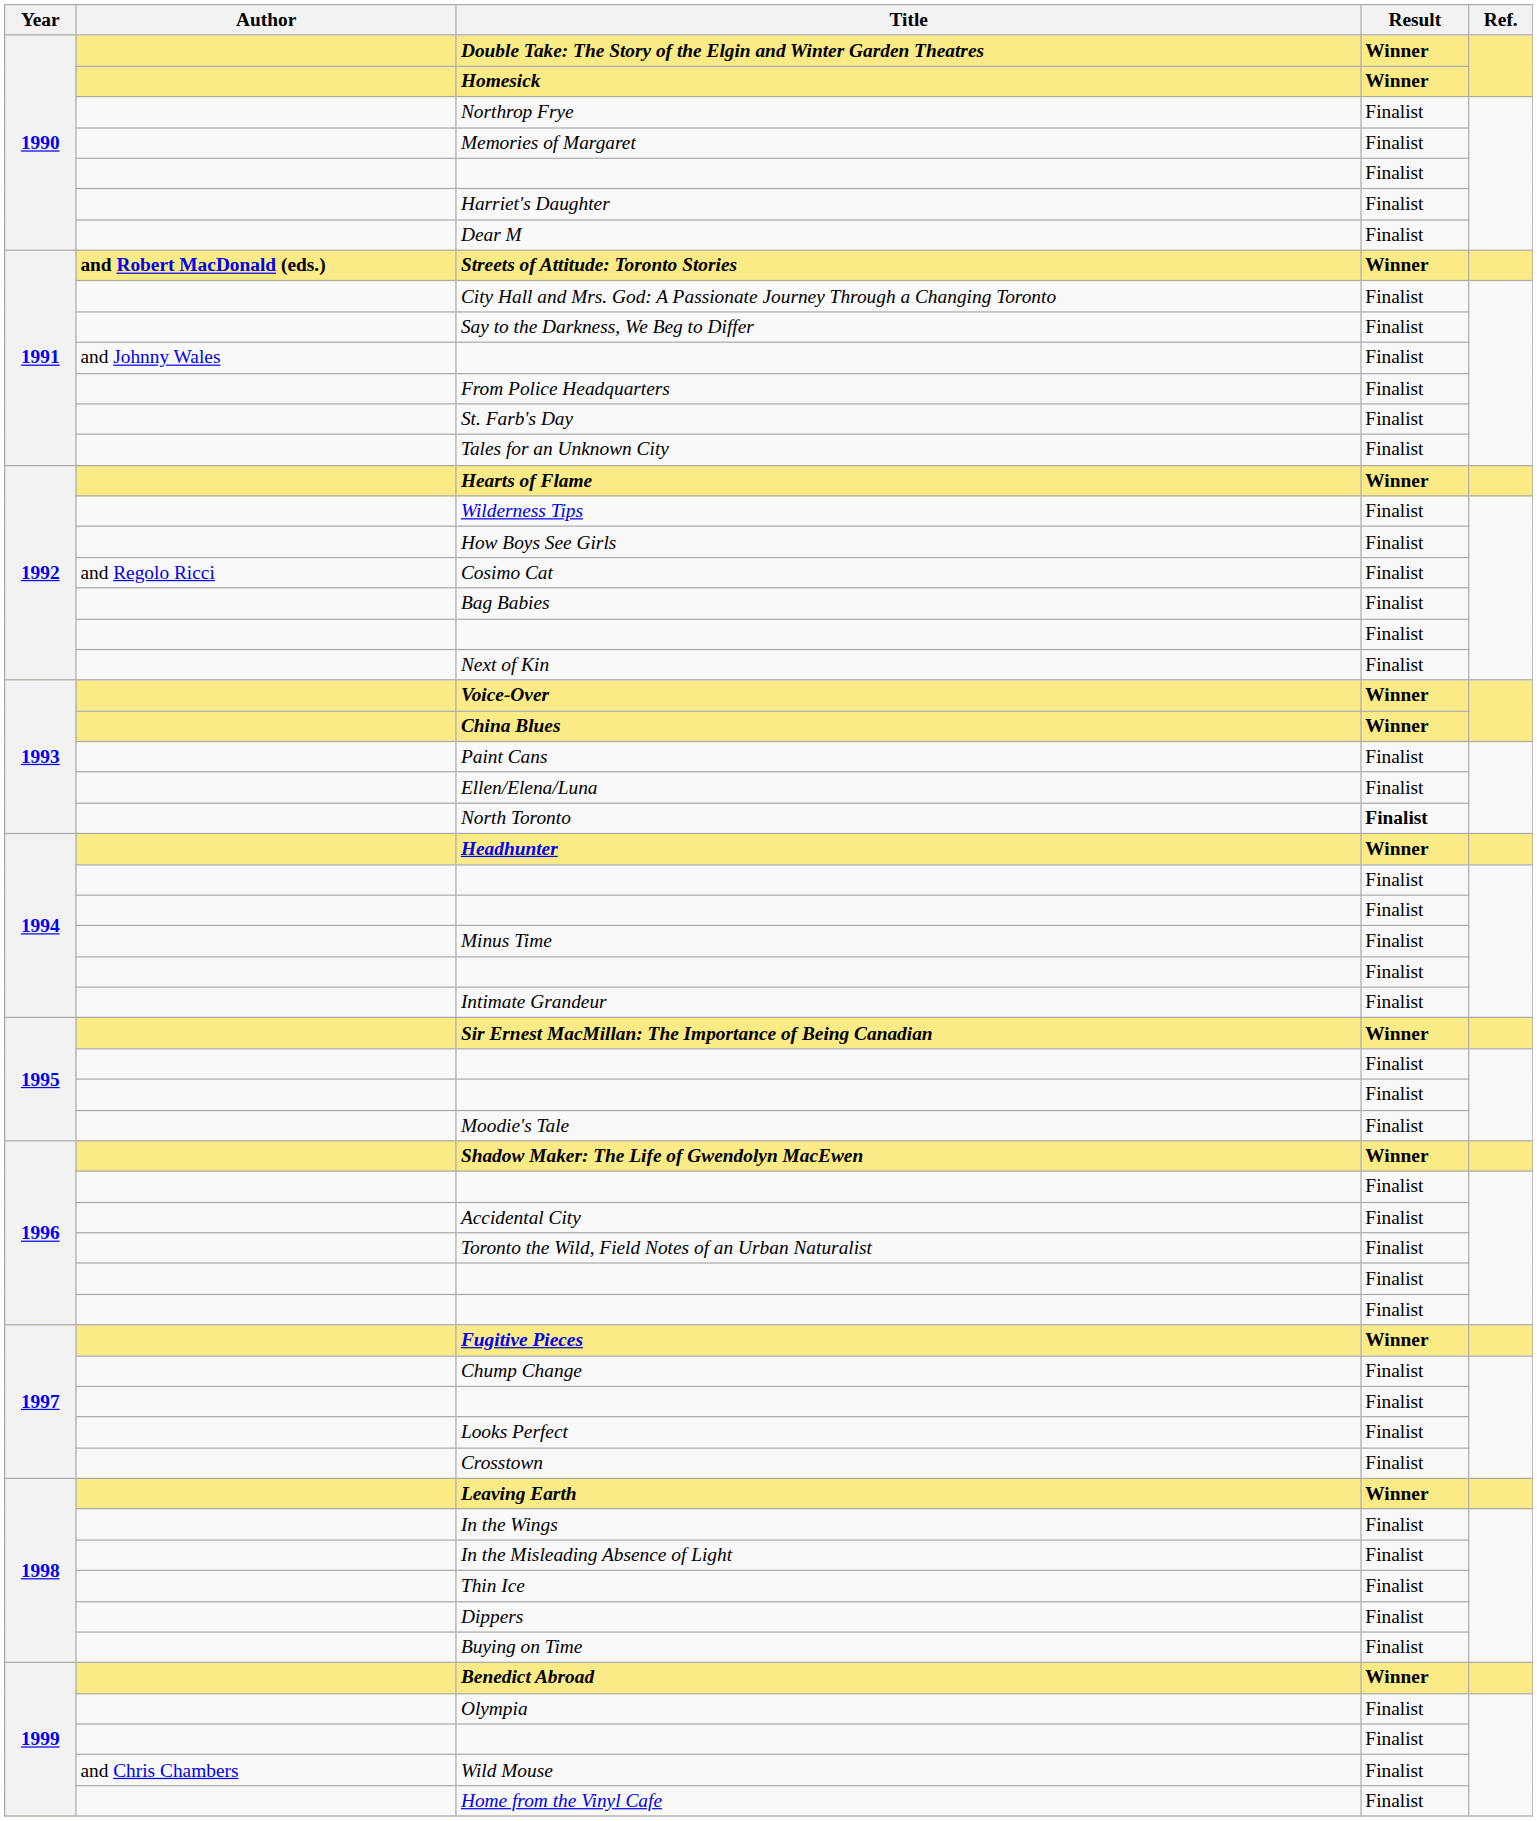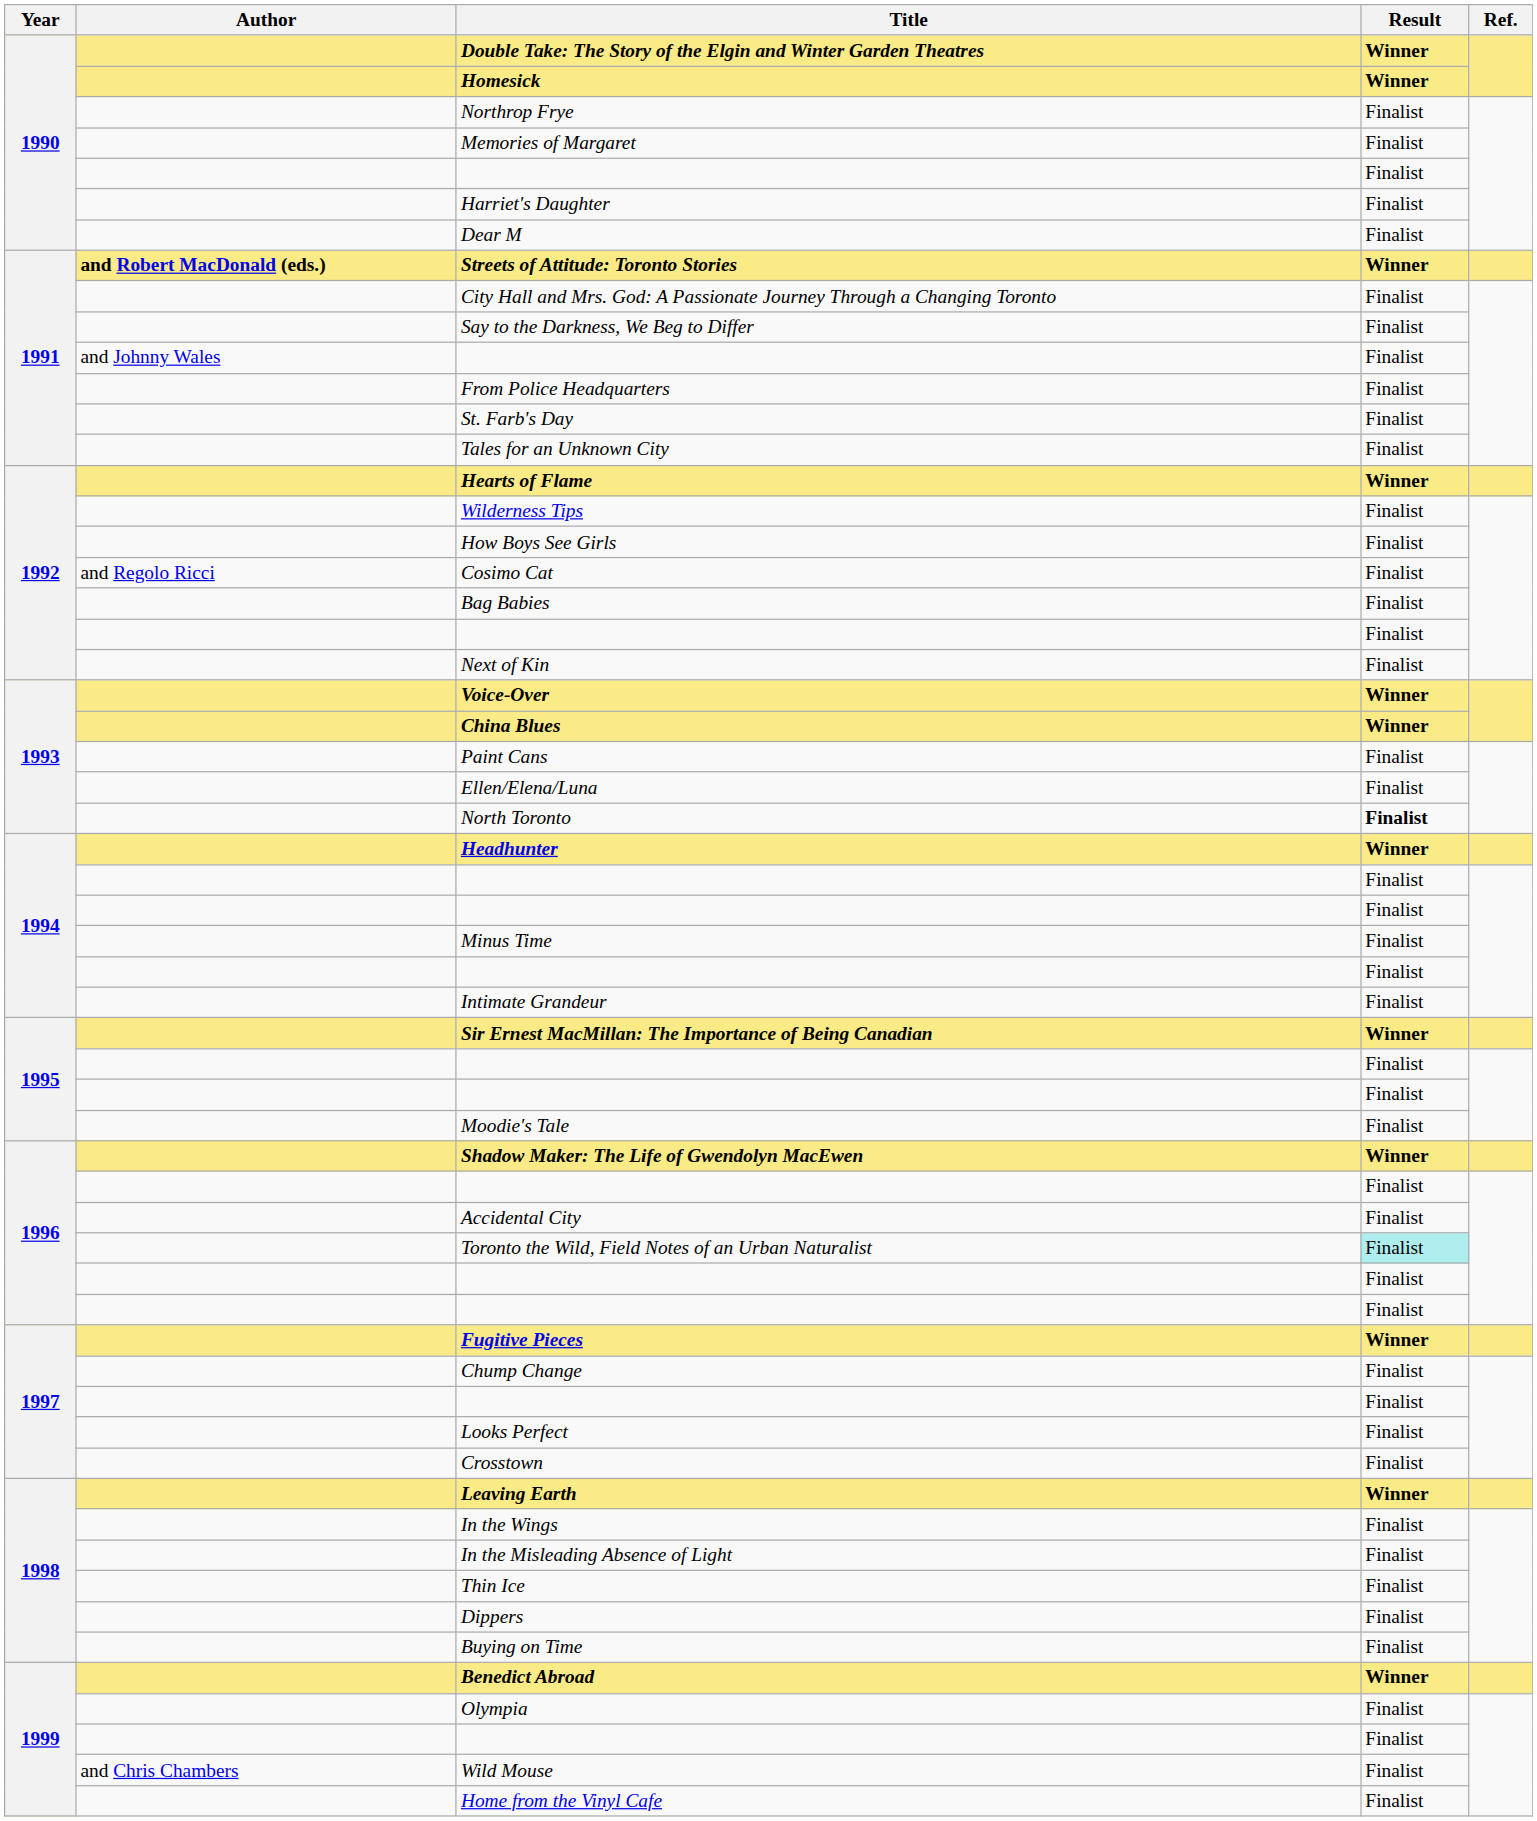Toronto the Wild, Field Notes of an Urban Naturalist | Result: no background -> paleturquoise background
